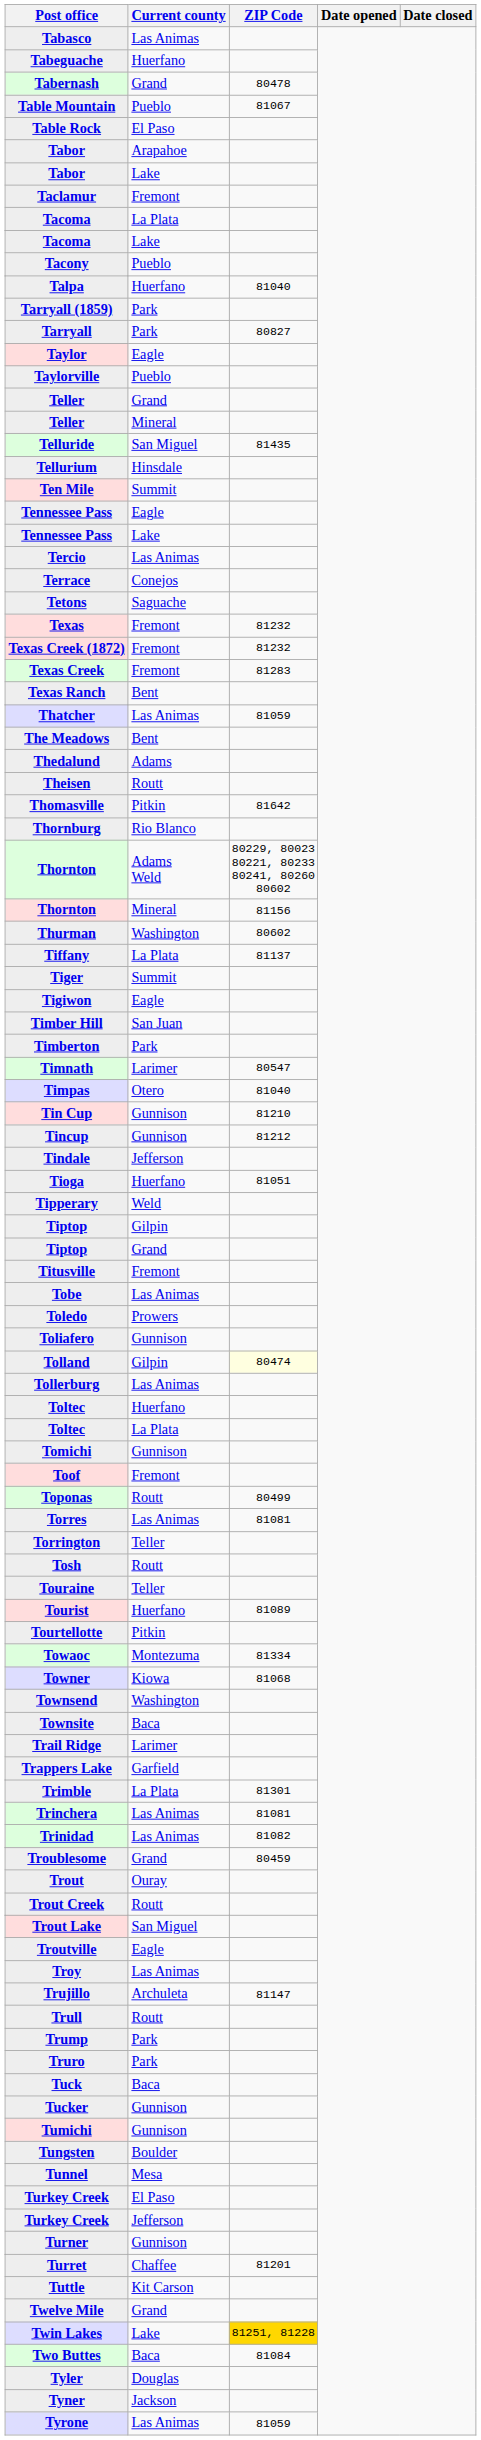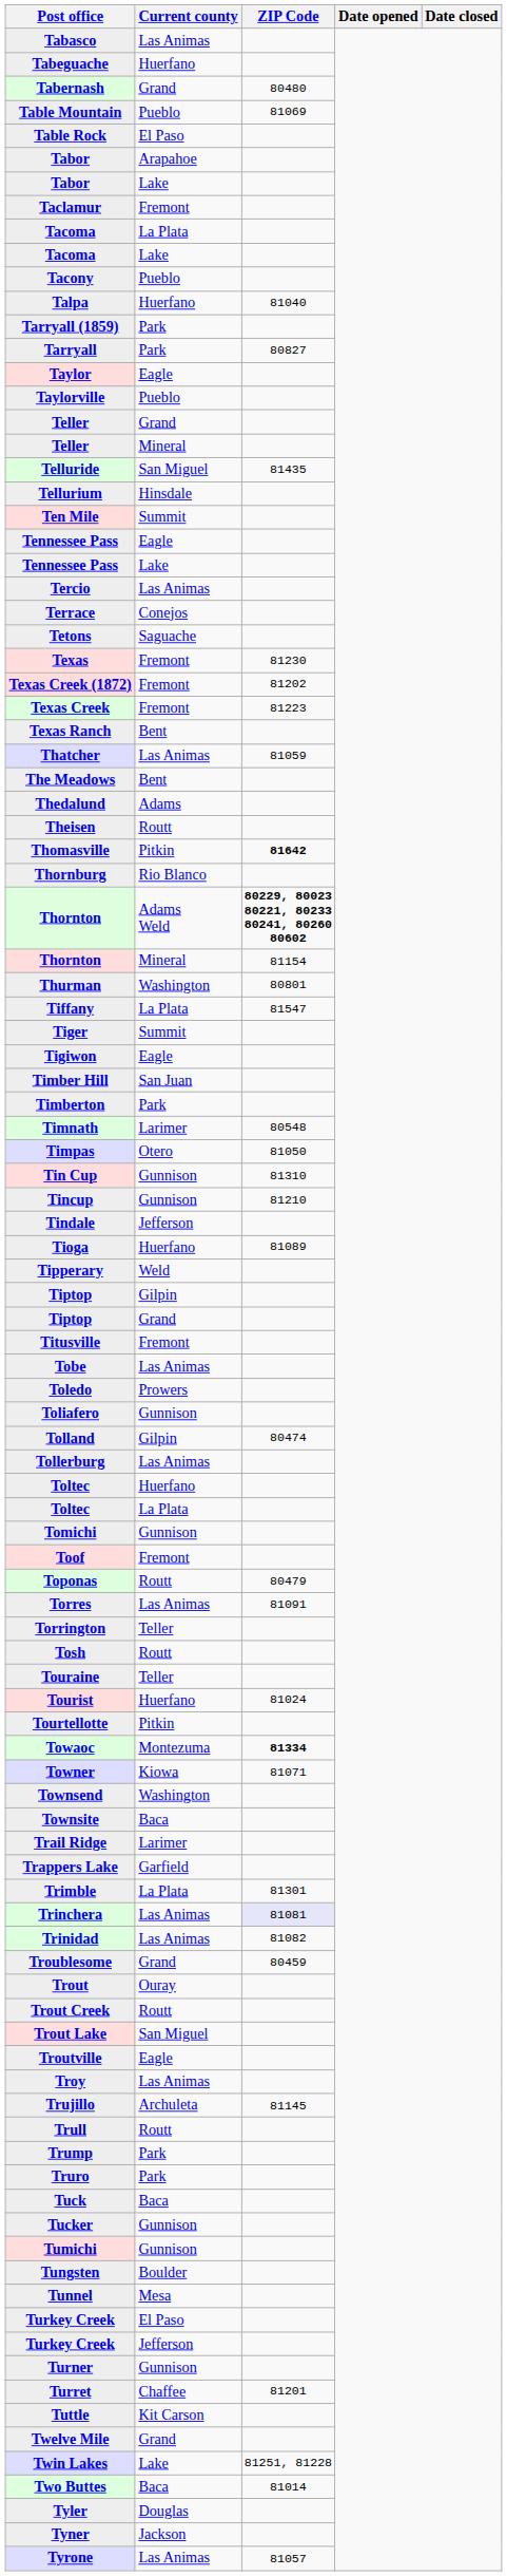Tabernash | ZIP Code: 80478 -> 80480
Table Mountain | ZIP Code: 81067 -> 81069
Texas | ZIP Code: 81232 -> 81230
Texas Creek (1872) | ZIP Code: 81232 -> 81202
Texas Creek | ZIP Code: 81283 -> 81223
Thomasville | ZIP Code: normal -> bold
Thornton / Adams Weld | ZIP Code: normal -> bold
Thornton / Mineral | ZIP Code: 81156 -> 81154
Thurman | ZIP Code: 80602 -> 80801
Tiffany | ZIP Code: 81137 -> 81547
Timnath | ZIP Code: 80547 -> 80548
Timpas | ZIP Code: 81040 -> 81050
Tin Cup | ZIP Code: 81210 -> 81310
Tincup | ZIP Code: 81212 -> 81210
Tioga | ZIP Code: 81051 -> 81089
Tolland | ZIP Code: lightyellow background -> no background
Toponas | ZIP Code: 80499 -> 80479
Torres | ZIP Code: 81081 -> 81091
Tourist | ZIP Code: 81089 -> 81024
Towaoc | ZIP Code: normal -> bold
Towner | ZIP Code: 81068 -> 81071
Trinchera | ZIP Code: no background -> lavender background
Trujillo | ZIP Code: 81147 -> 81145
Twin Lakes | ZIP Code: gold background -> no background
Two Buttes | ZIP Code: 81084 -> 81014
Tyrone | ZIP Code: 81059 -> 81057
